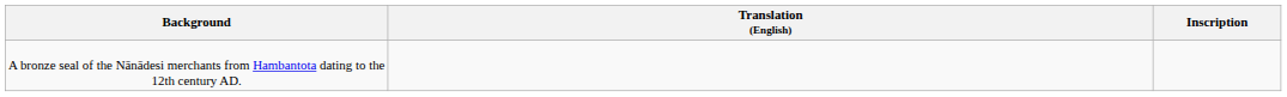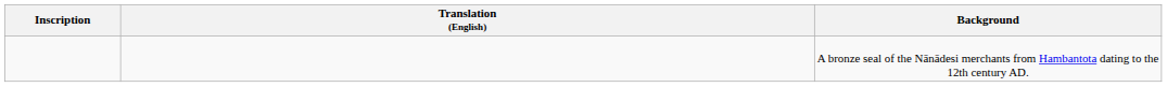columns swapped: Background <-> Inscription
